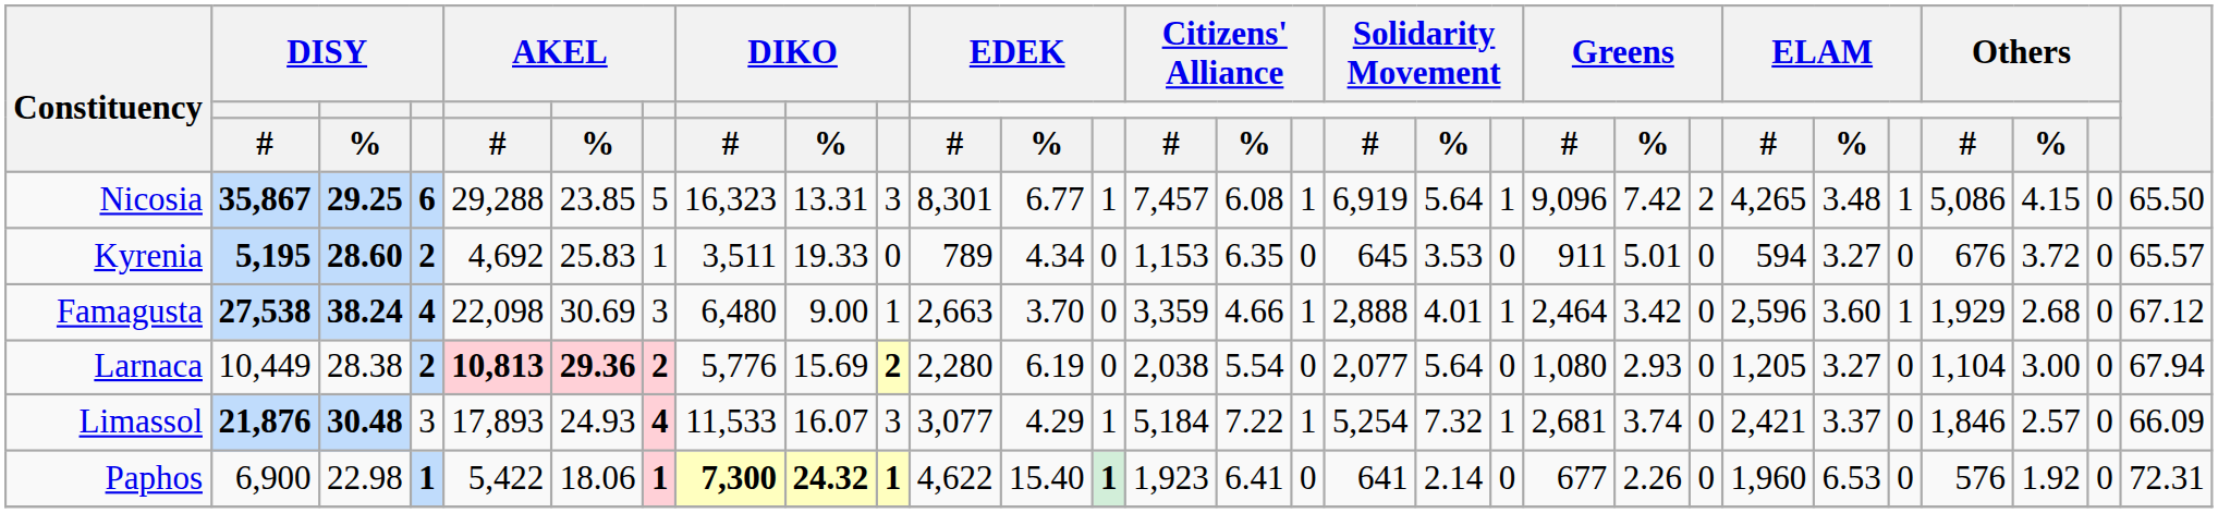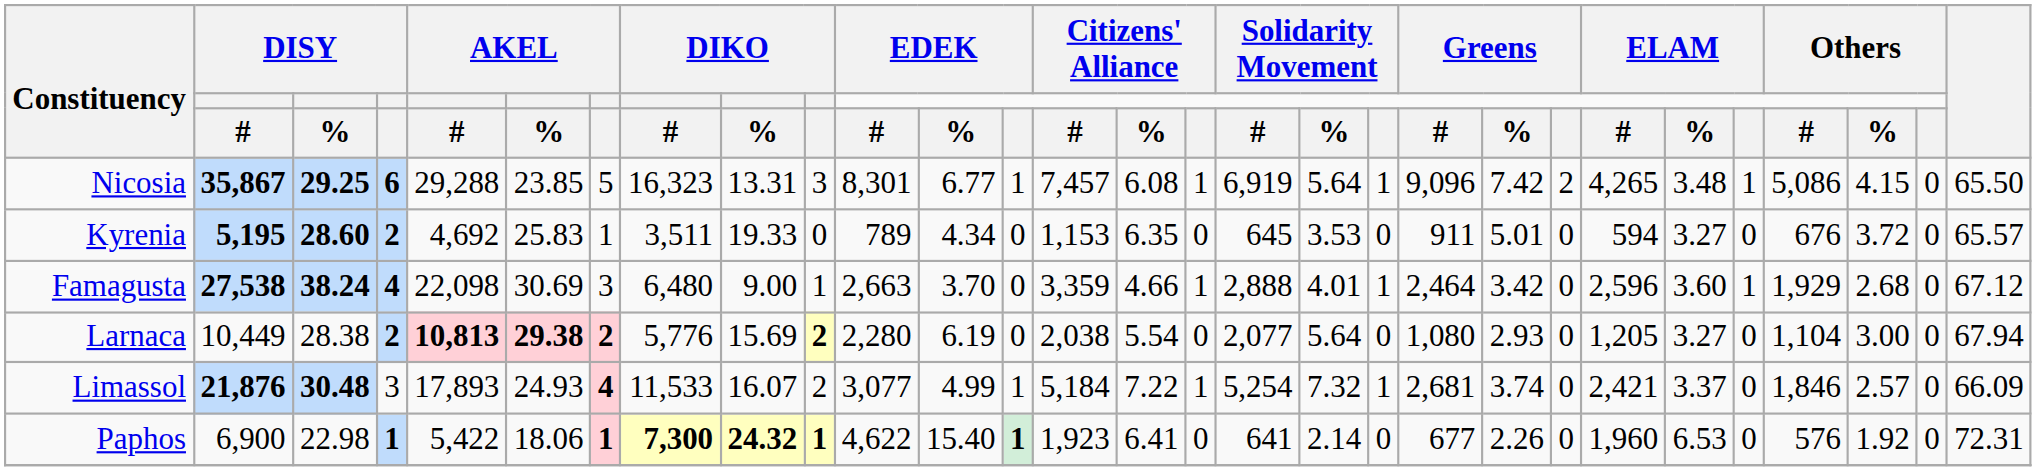Larnaca | AKEL / %: 29.36 -> 29.38
Limassol | DIKO: 3 -> 2
Limassol | EDEK / %: 4.29 -> 4.99
